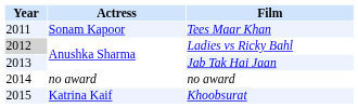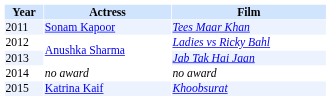Ladies vs Ricky Bahl | Year: lightgrey background -> no background
